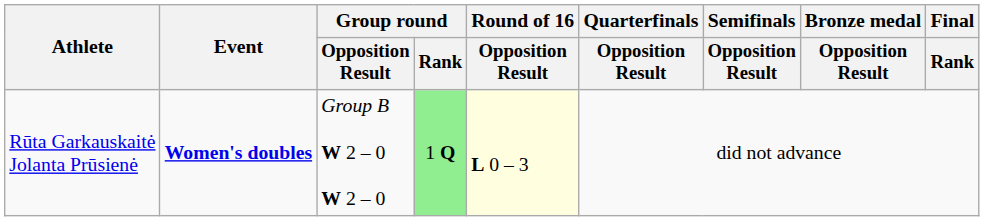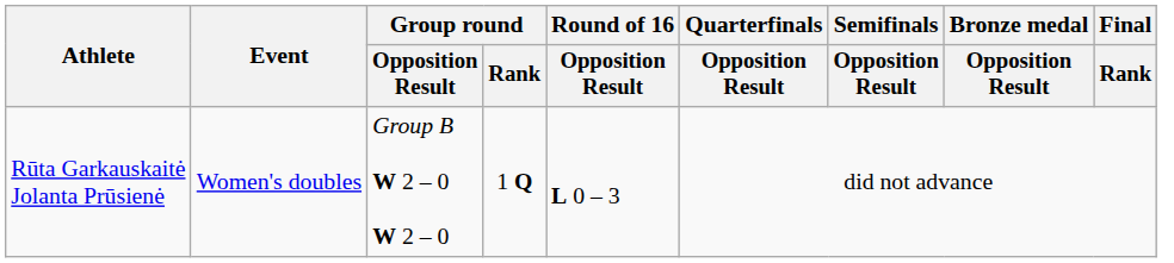Rūta Garkauskaitė Jolanta Prūsienė | Event: bold -> normal
Rūta Garkauskaitė Jolanta Prūsienė | Group round / Rank: lightgreen background -> no background
Rūta Garkauskaitė Jolanta Prūsienė | Round of 16 / Opposition Result: lightyellow background -> no background
